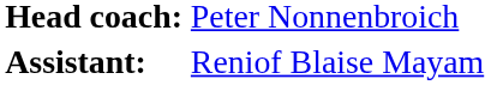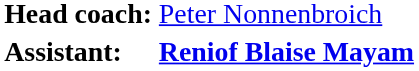Assistant: | column 2: normal -> bold
